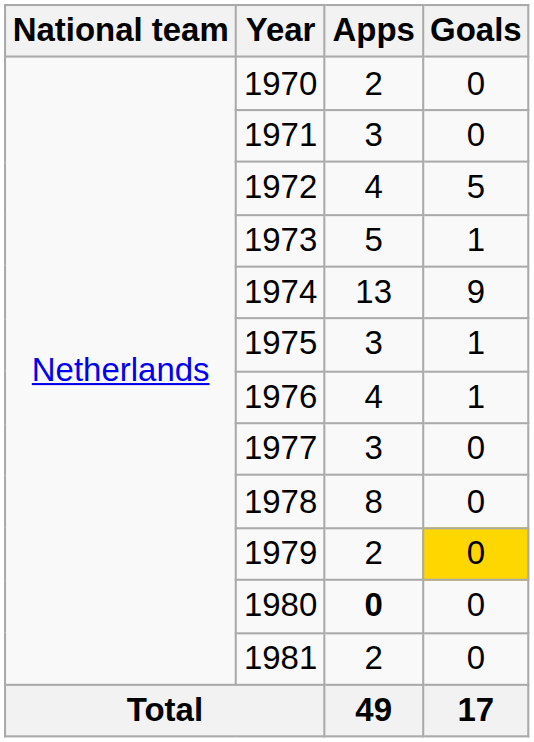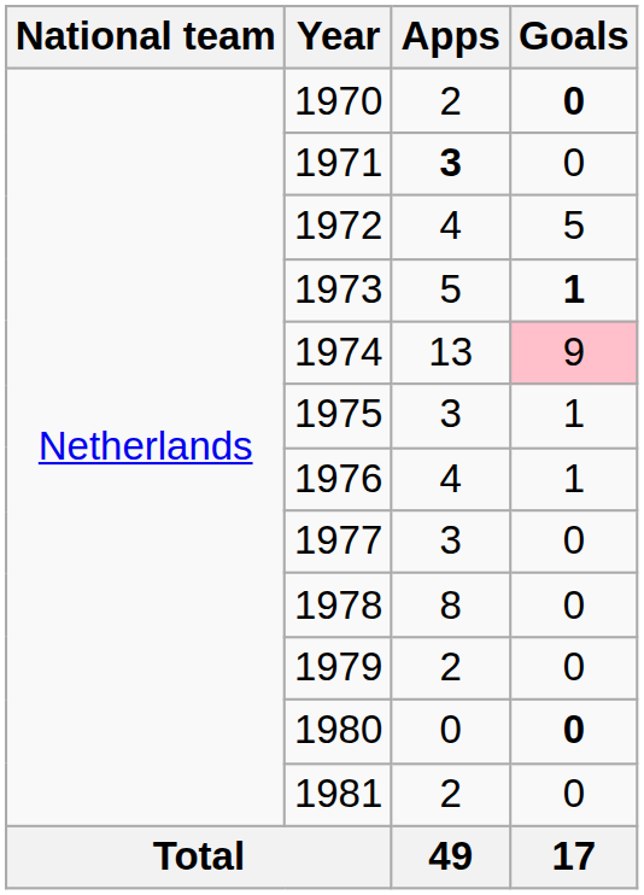1970 | Goals: normal -> bold
1971 | Apps: normal -> bold
1973 | Goals: normal -> bold
1974 | Goals: no background -> pink background
1979 | Goals: gold background -> no background
1980 | Apps: bold -> normal
1980 | Goals: normal -> bold
